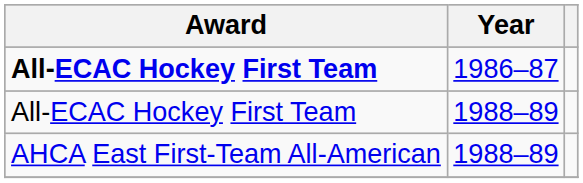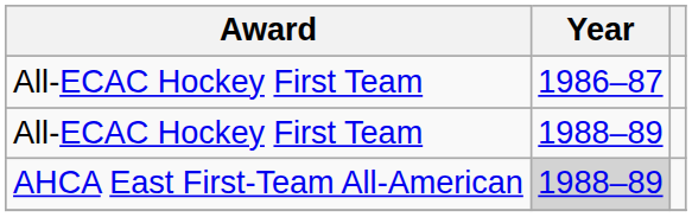row 2 | Award: bold -> normal
row 4 | Year: no background -> lightgrey background
